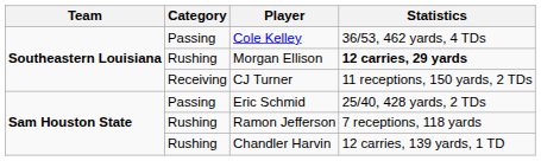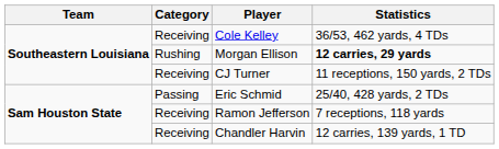Cole Kelley | Category: Passing -> Receiving
Ramon Jefferson | Category: Rushing -> Receiving
Chandler Harvin | Category: Rushing -> Receiving
